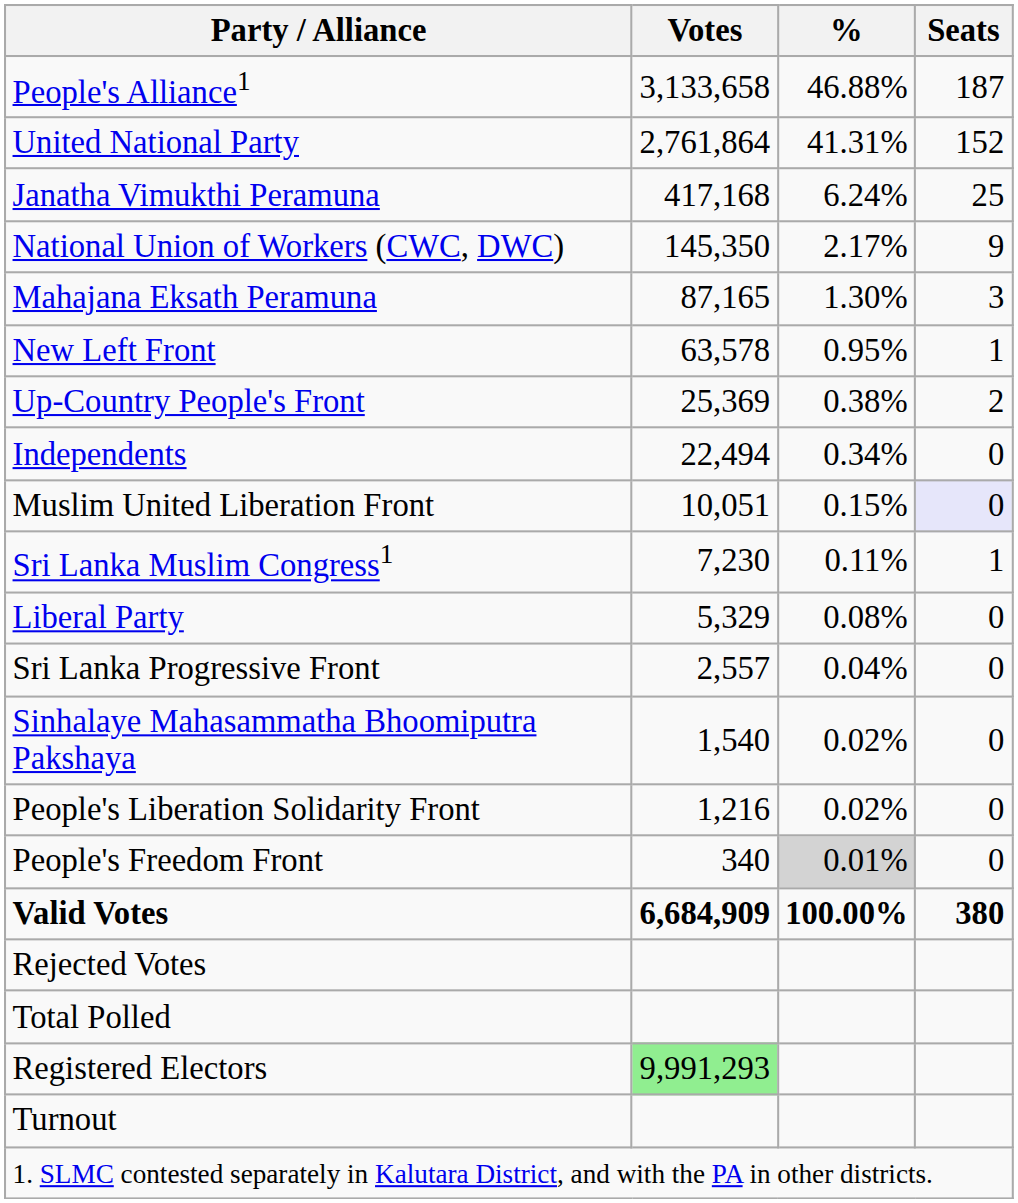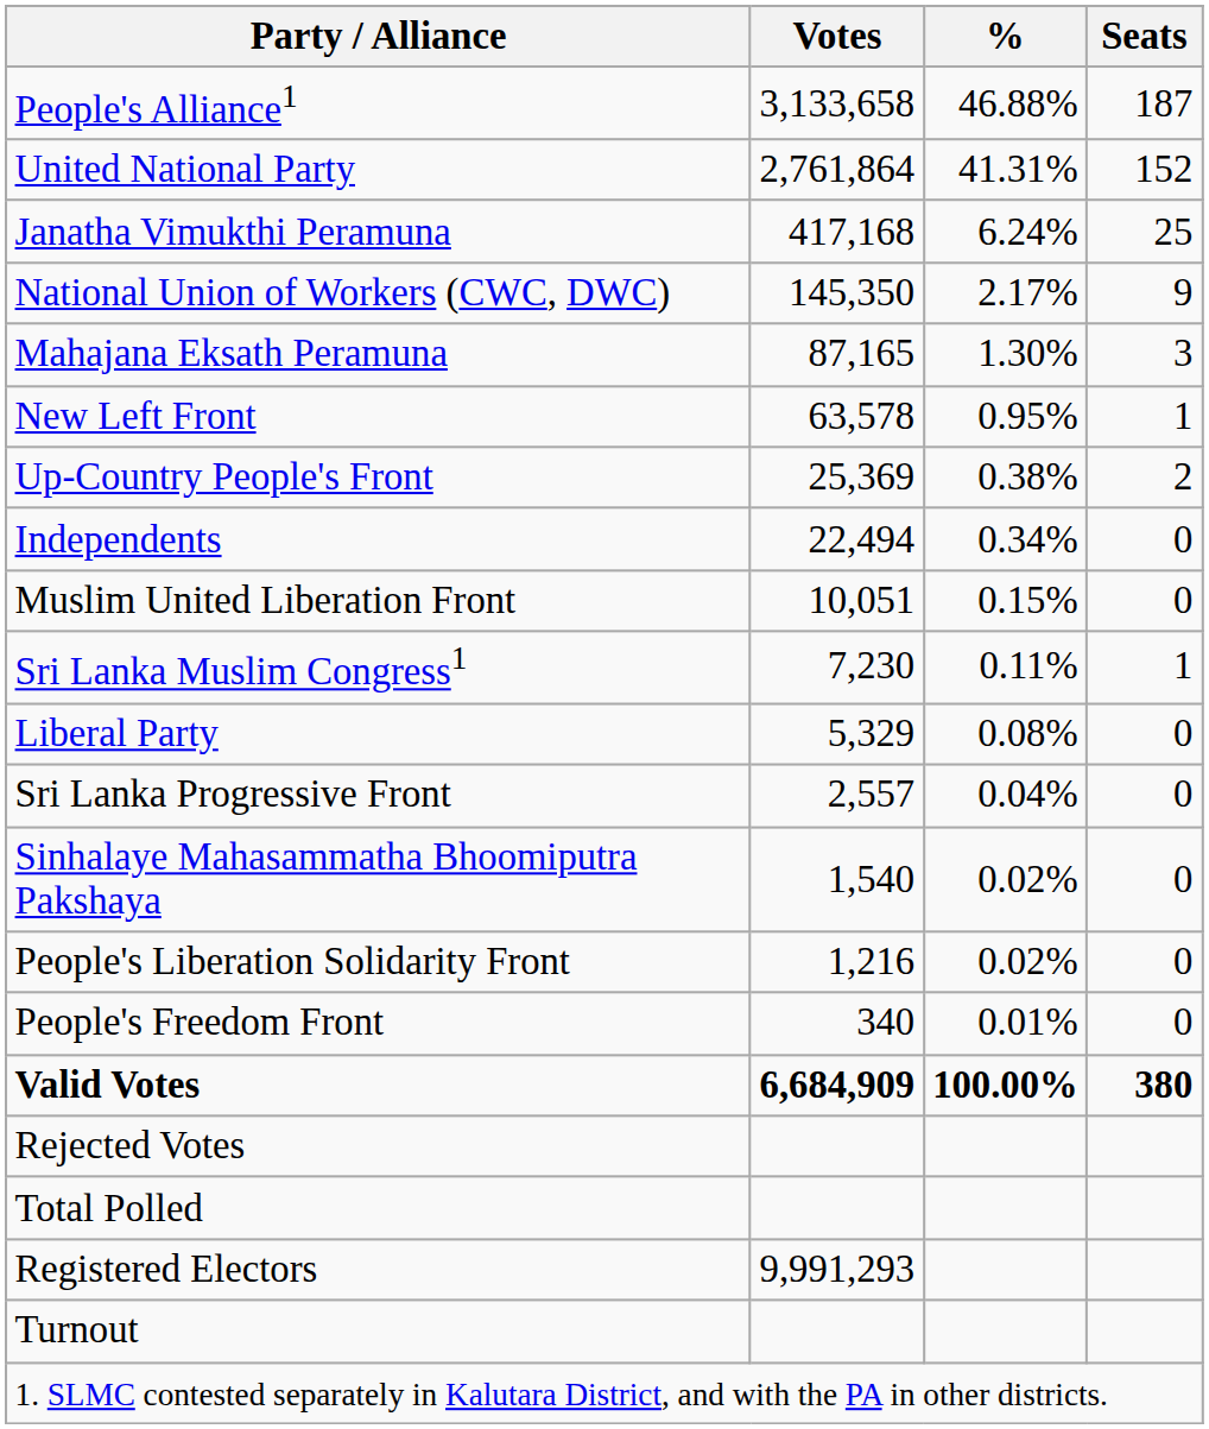Muslim United Liberation Front | Seats: lavender background -> no background
People's Freedom Front | %: lightgrey background -> no background
Registered Electors | Votes: lightgreen background -> no background
